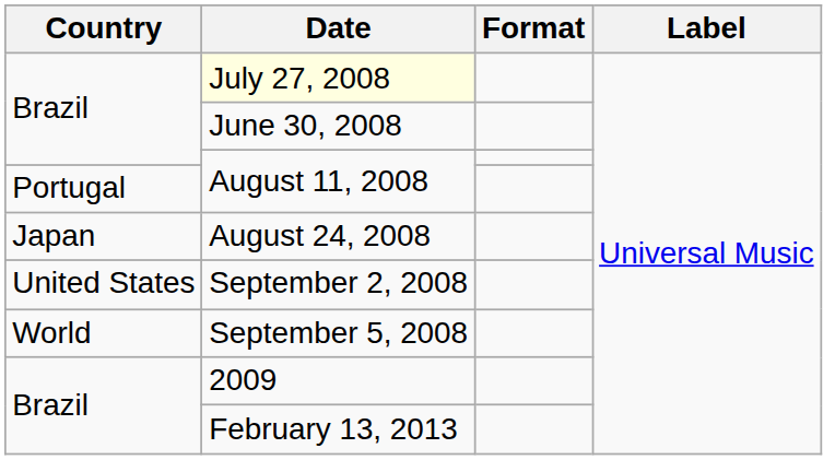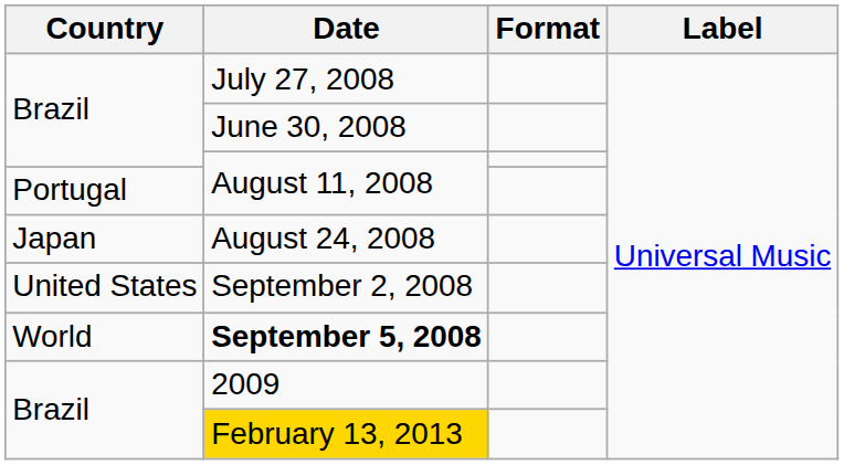July 27, 2008 | Date: lightyellow background -> no background
September 5, 2008 | Date: normal -> bold
February 13, 2013 | Date: no background -> gold background
